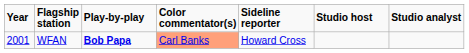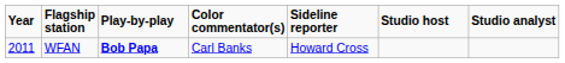WFAN | Year: 2001 -> 2011
WFAN | Color commentator(s): lightsalmon background -> no background
